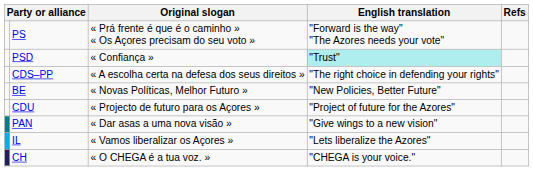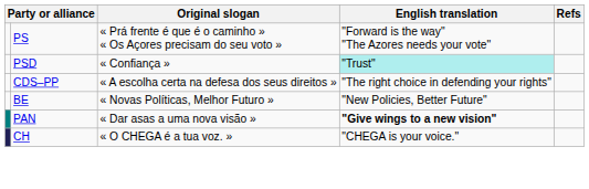- row: CDU | « Projecto de futuro para os Açores » | "Project of future for the Azores"
PAN | English translation: normal -> bold
- row: IL | « Vamos liberalizar os Açores » | "Lets liberalize the Azores"
